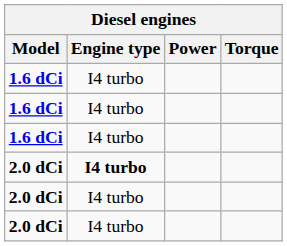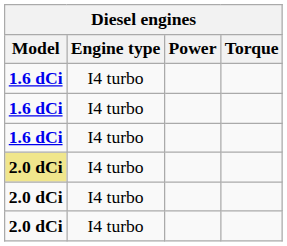row 6 | Model: no background -> khaki background
row 6 | Engine type: bold -> normal
